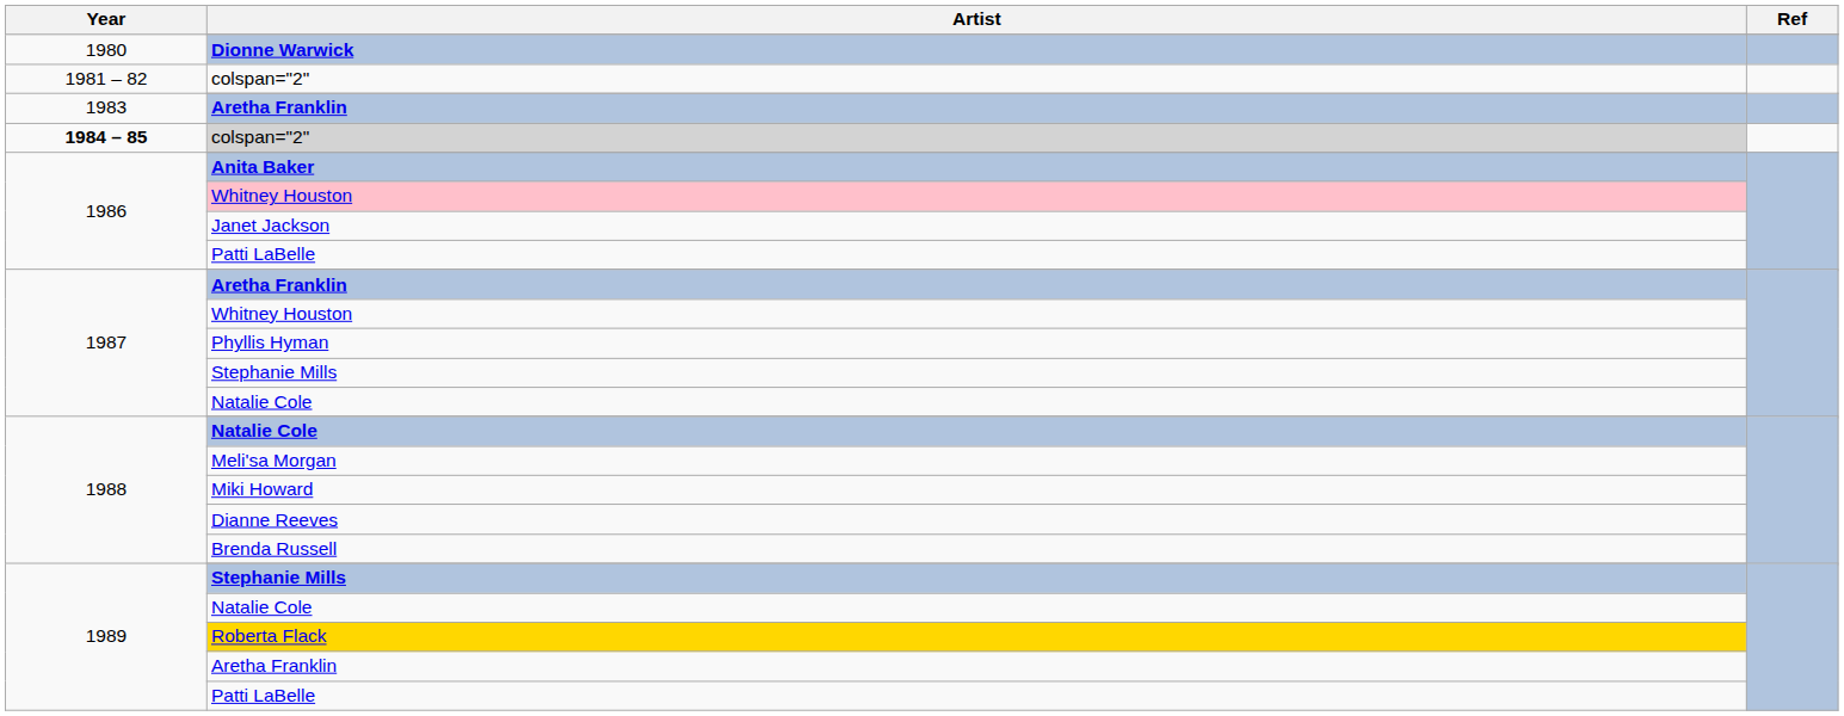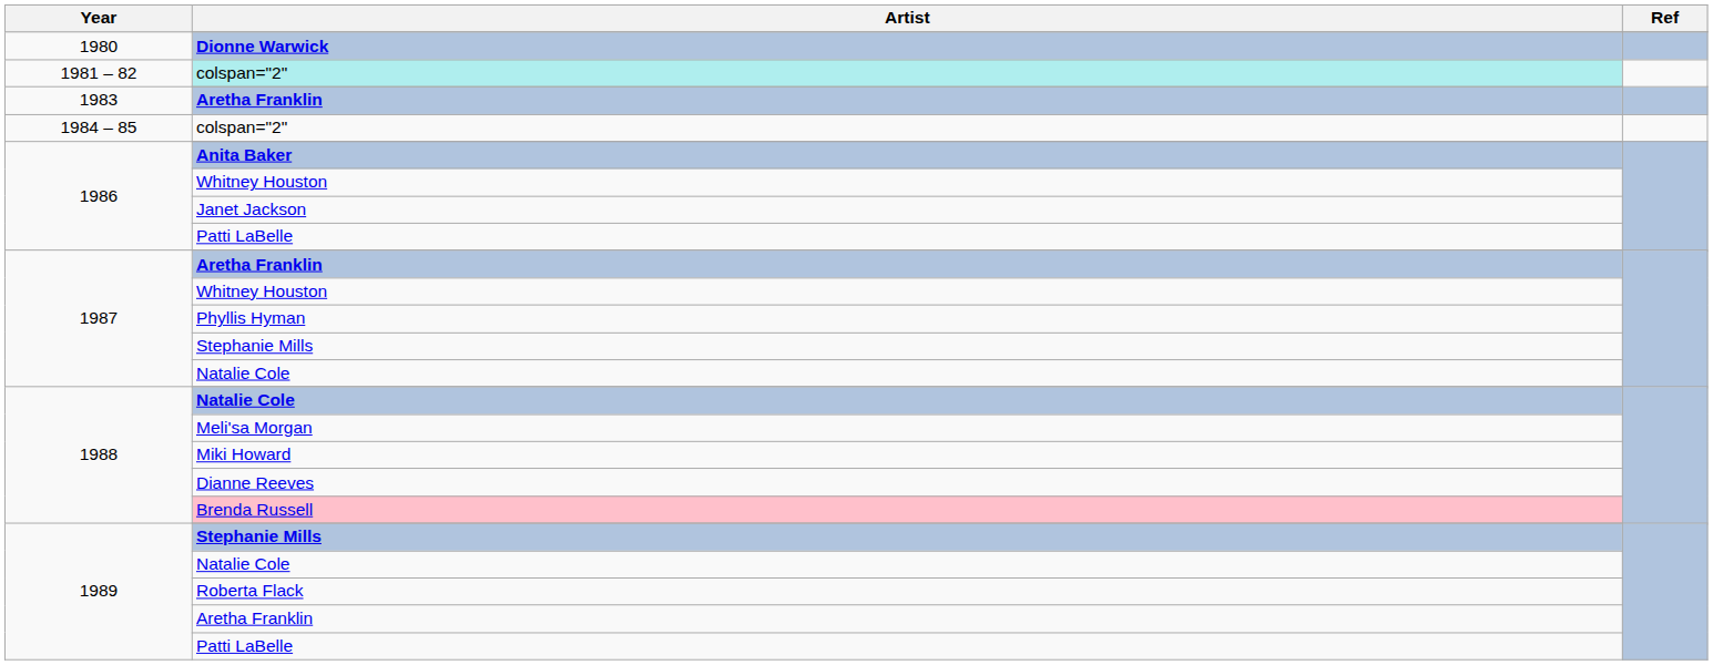1981 – 82 / colspan="2" | Artist: no background -> paleturquoise background
1984 – 85 / colspan="2" | Year: bold -> normal
1984 – 85 / colspan="2" | Artist: lightgrey background -> no background
1986 / Whitney Houston | Artist: pink background -> no background
Brenda Russell | Artist: no background -> pink background
Roberta Flack | Artist: gold background -> no background
